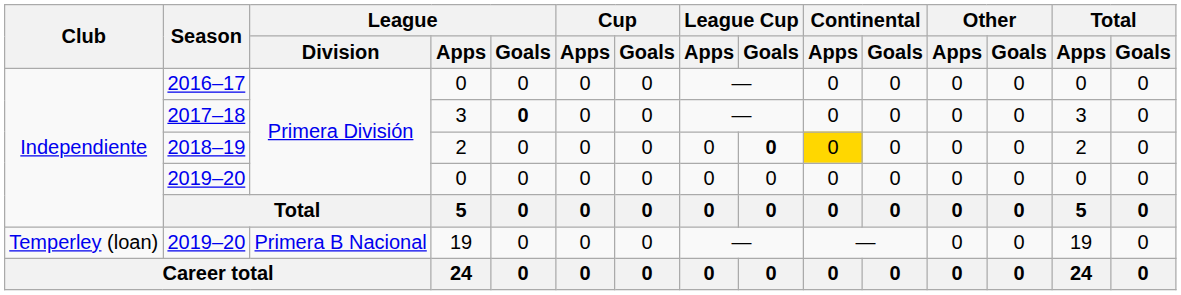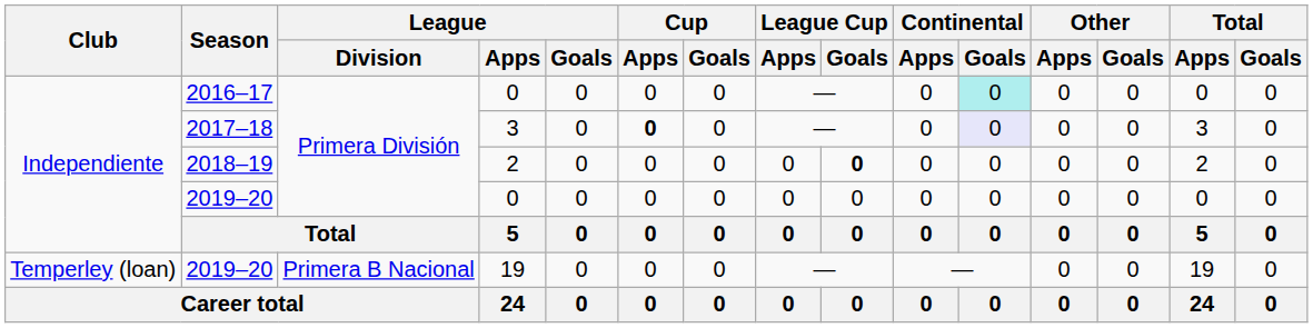2016–17 | Continental / Goals: no background -> paleturquoise background
2017–18 | League / Goals: bold -> normal
2017–18 | Cup / Apps: normal -> bold
2017–18 | Continental / Goals: no background -> lavender background
2018–19 | Continental / Apps: gold background -> no background
